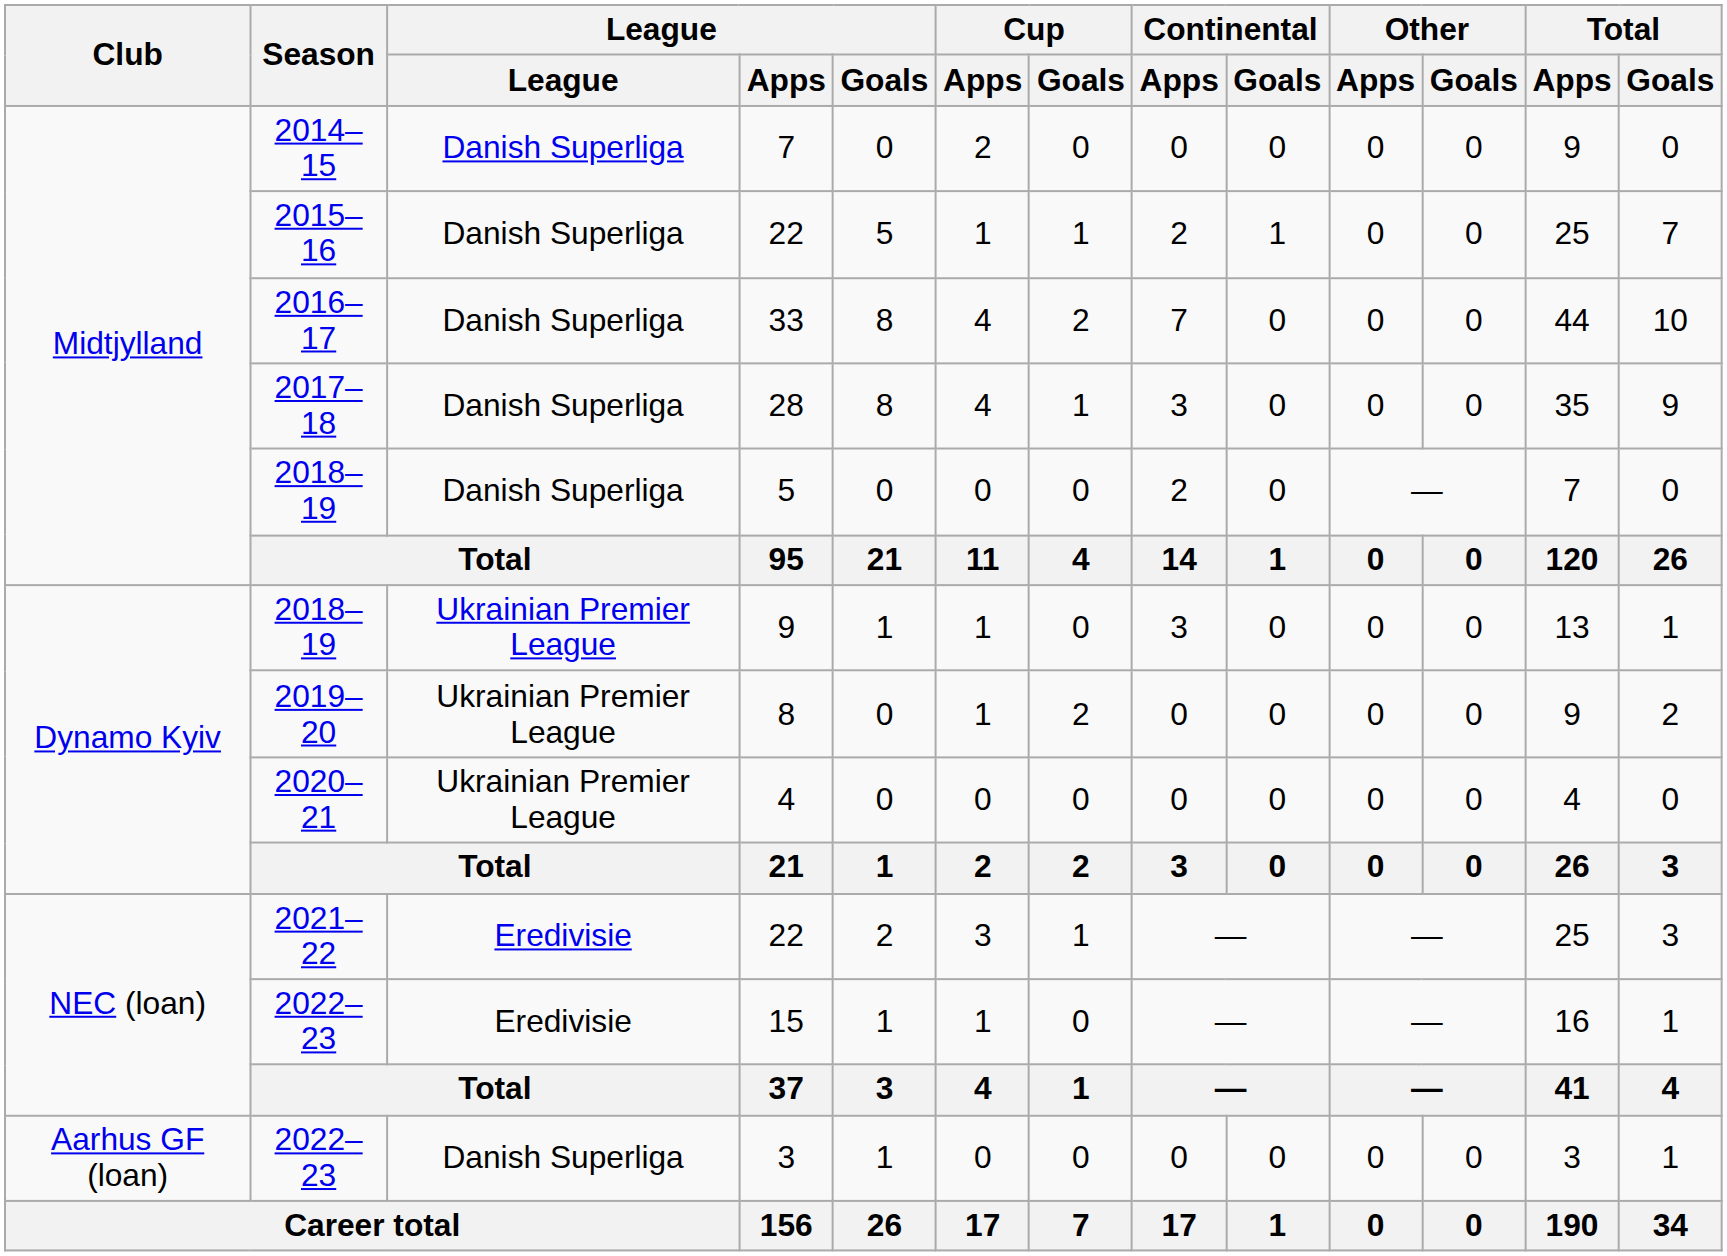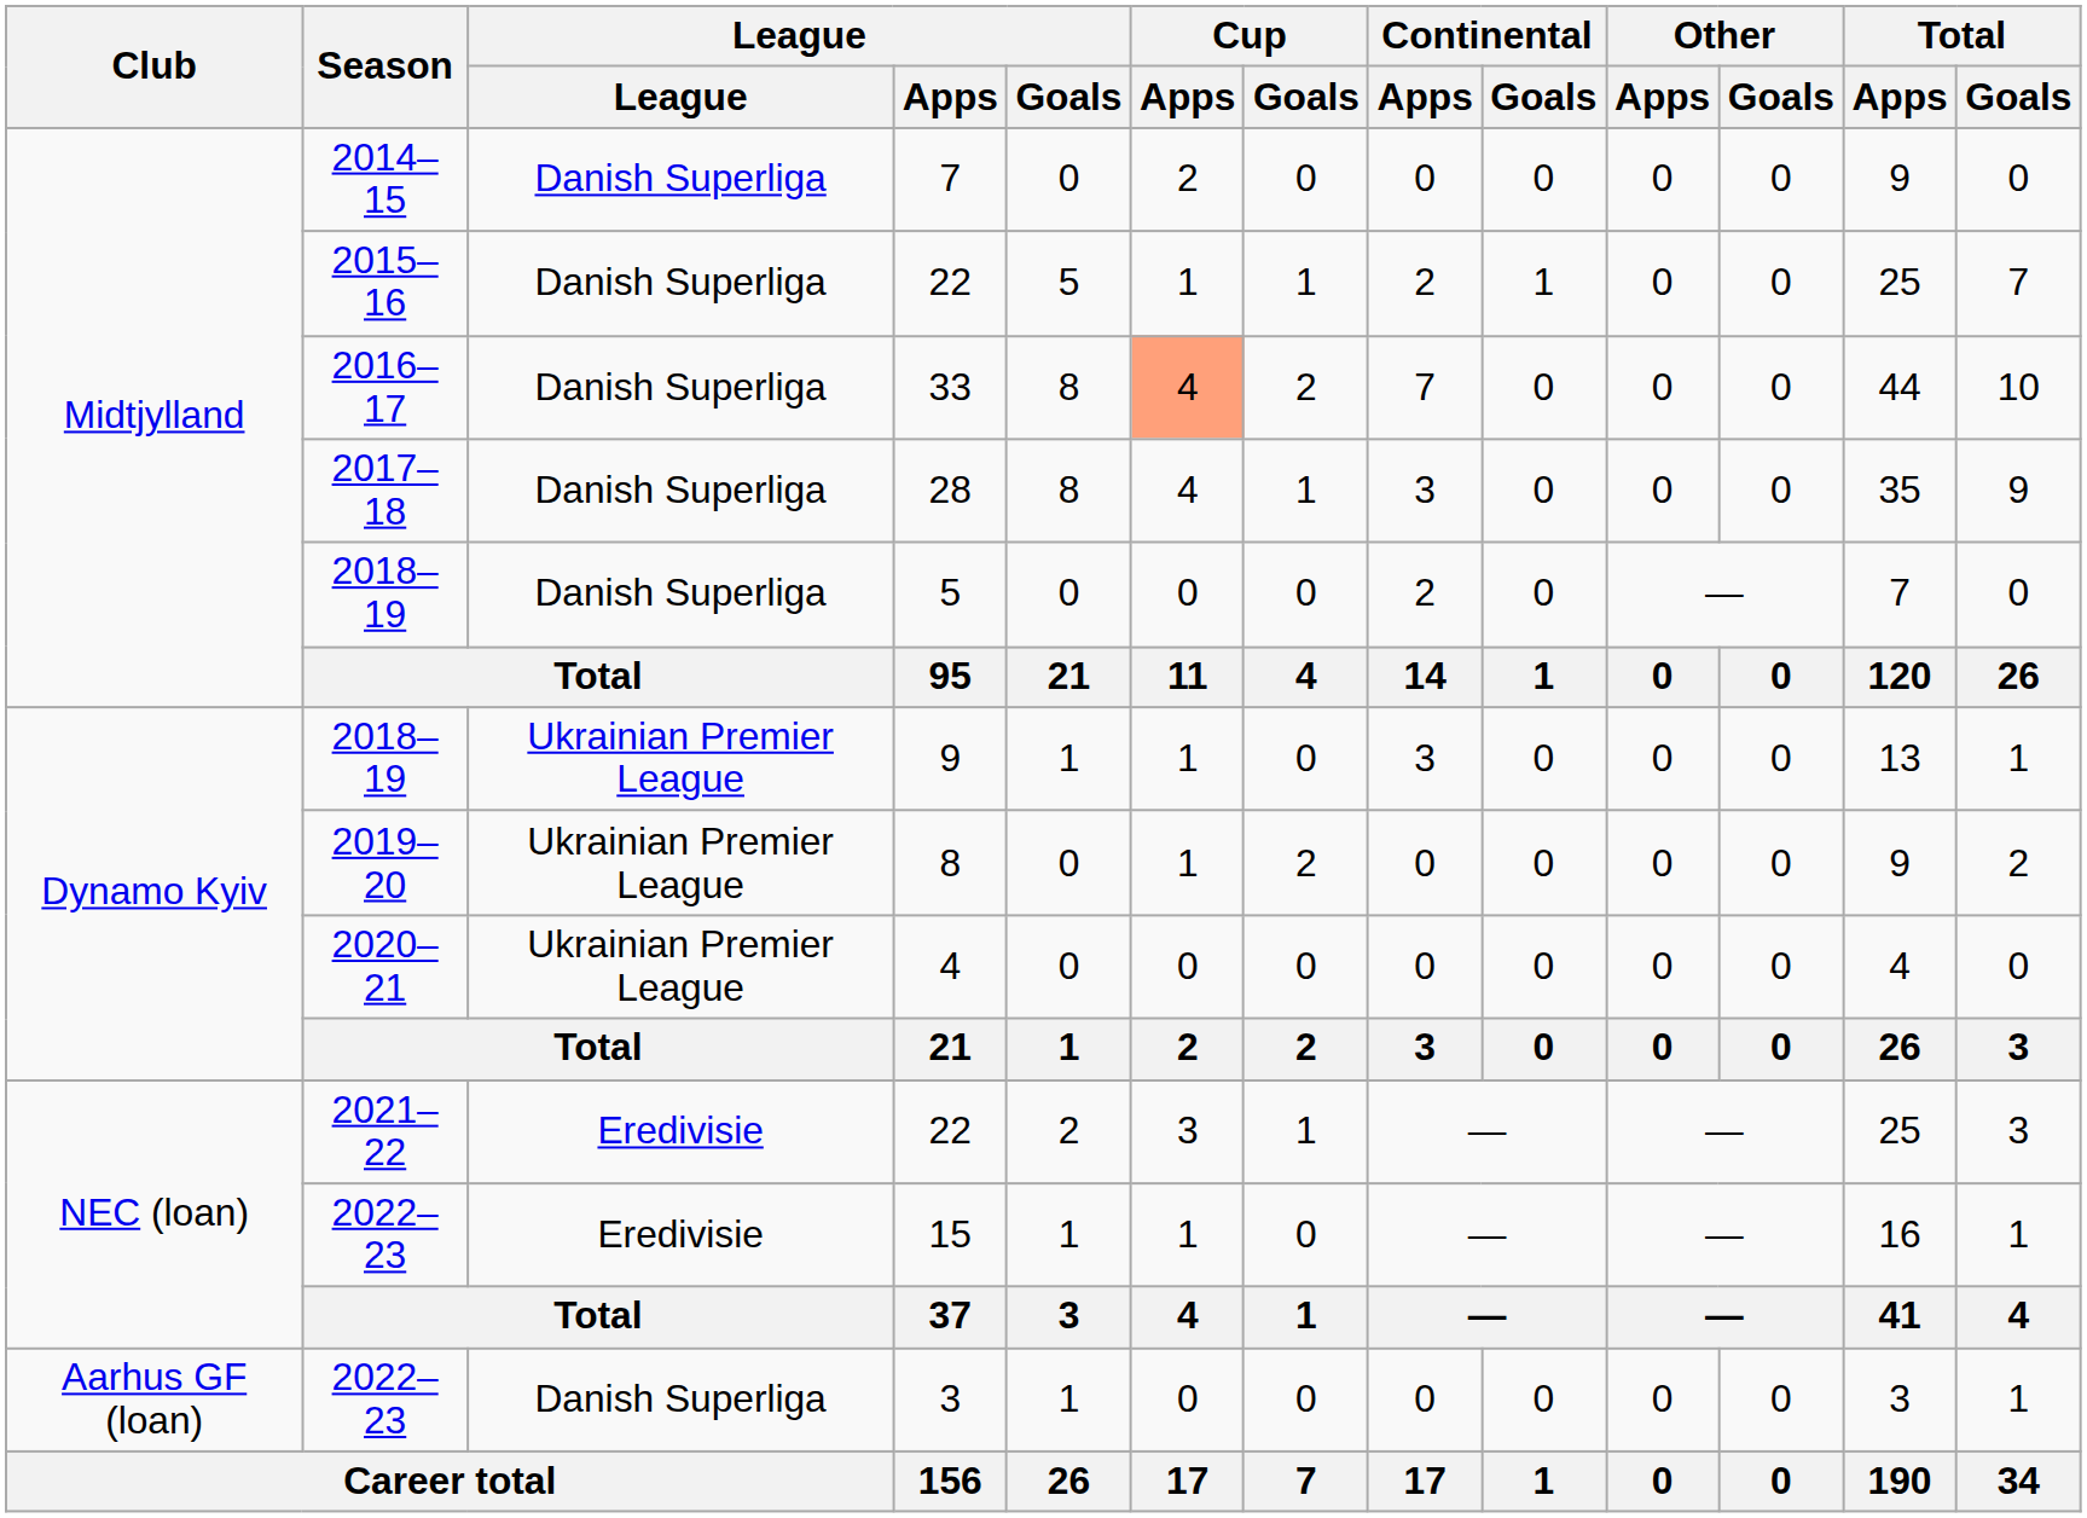33 | Cup / Apps: no background -> lightsalmon background
